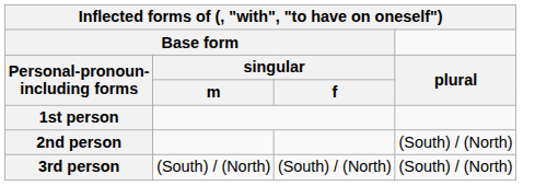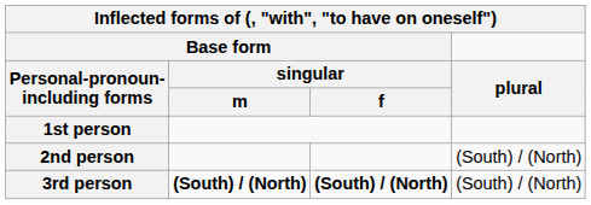3rd person | Base form / singular / m: normal -> bold
3rd person | Base form / singular / f: normal -> bold
